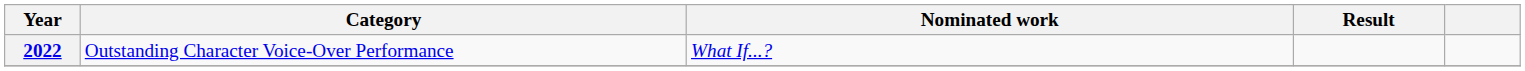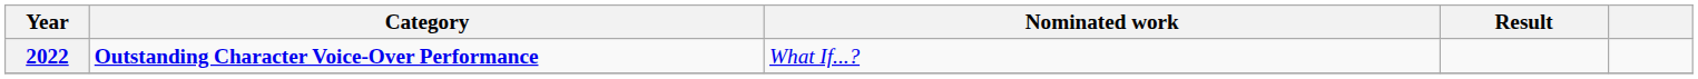2022 | Category: normal -> bold
